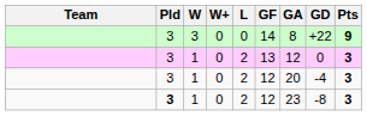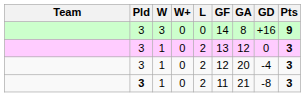row 2 | GD: +22 -> +16
row 5 | GF: 12 -> 11
row 5 | GA: 23 -> 21
